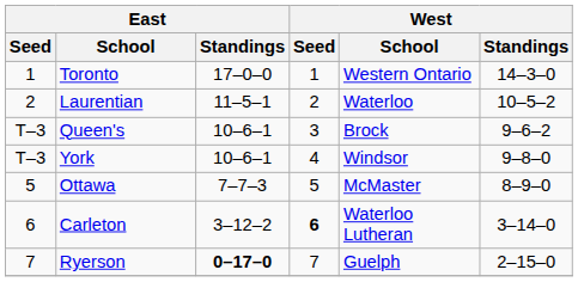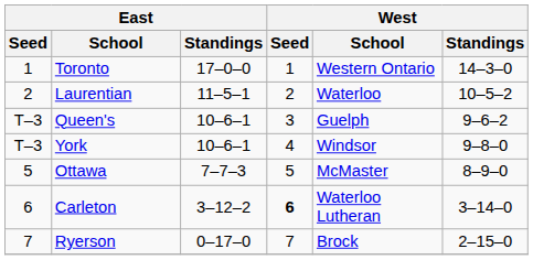Queen's | West / School: Brock -> Guelph
Ryerson | East / Standings: bold -> normal
Ryerson | West / School: Guelph -> Brock
